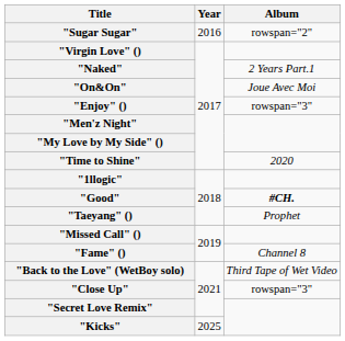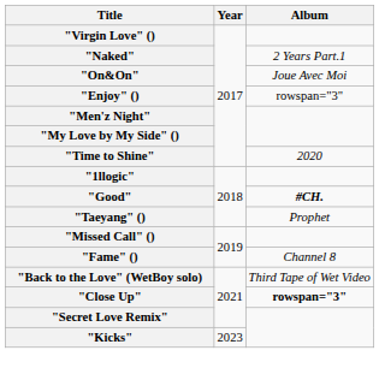- row: "Sugar Sugar" | 2016 | rowspan="2"
"Close Up" | Album: normal -> bold
"Kicks" | Year: 2025 -> 2023
